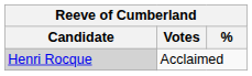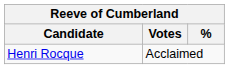Henri Rocque | Candidate: lightgrey background -> no background
